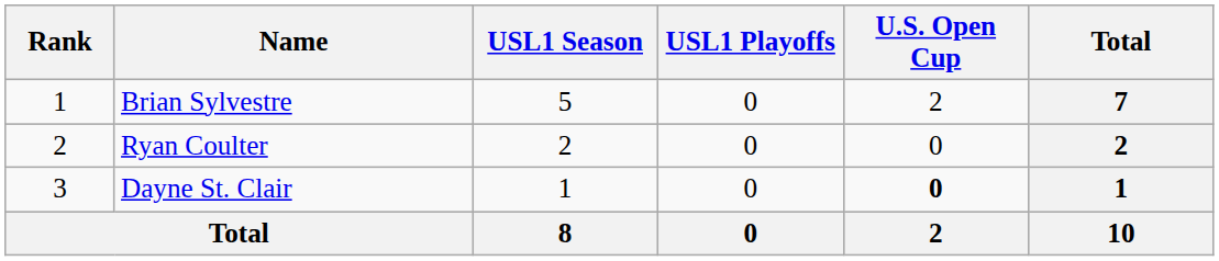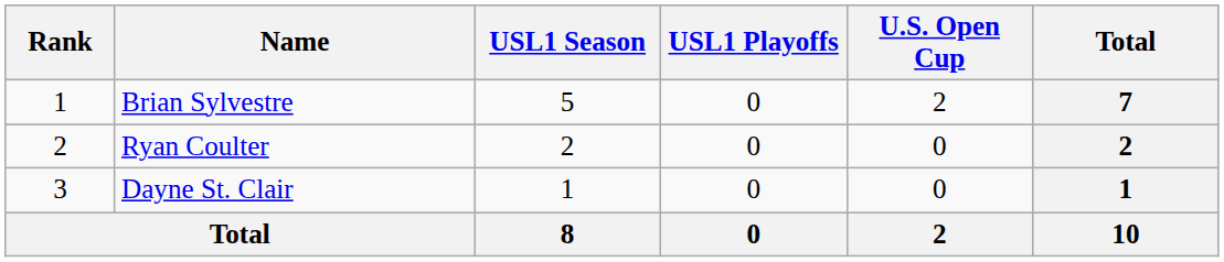Dayne St. Clair | U.S. Open Cup: bold -> normal
